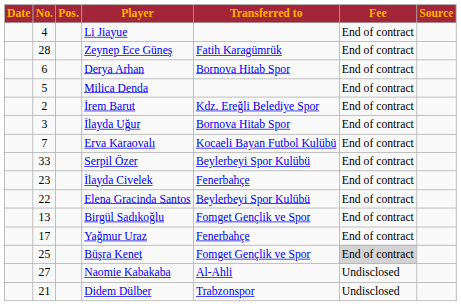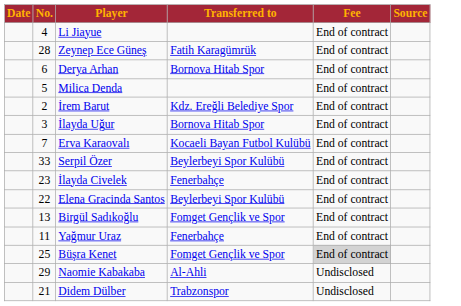- column: Pos.
Yağmur Uraz | No.: 17 -> 11
Naomie Kabakaba | No.: 27 -> 29
